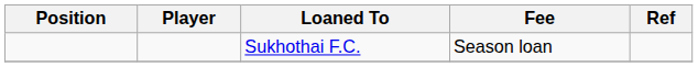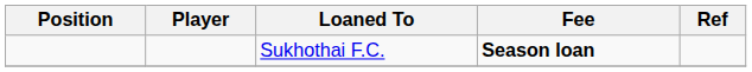Sukhothai F.C. | Fee: normal -> bold
